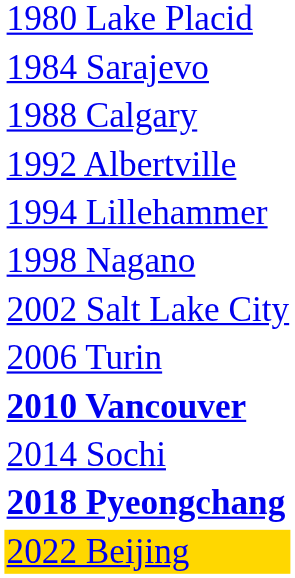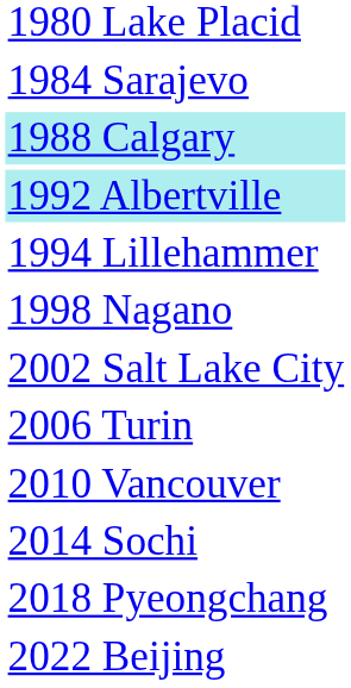1988 Calgary | column 1: no background -> paleturquoise background
1992 Albertville | column 1: no background -> paleturquoise background
2010 Vancouver | column 1: bold -> normal
2018 Pyeongchang | column 1: bold -> normal
2022 Beijing | column 1: gold background -> no background
